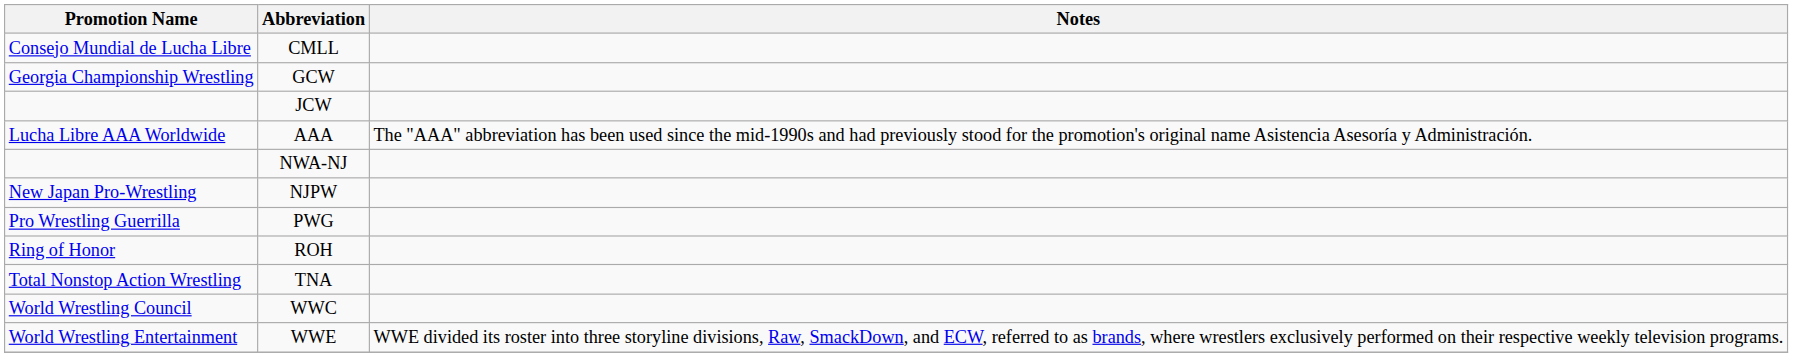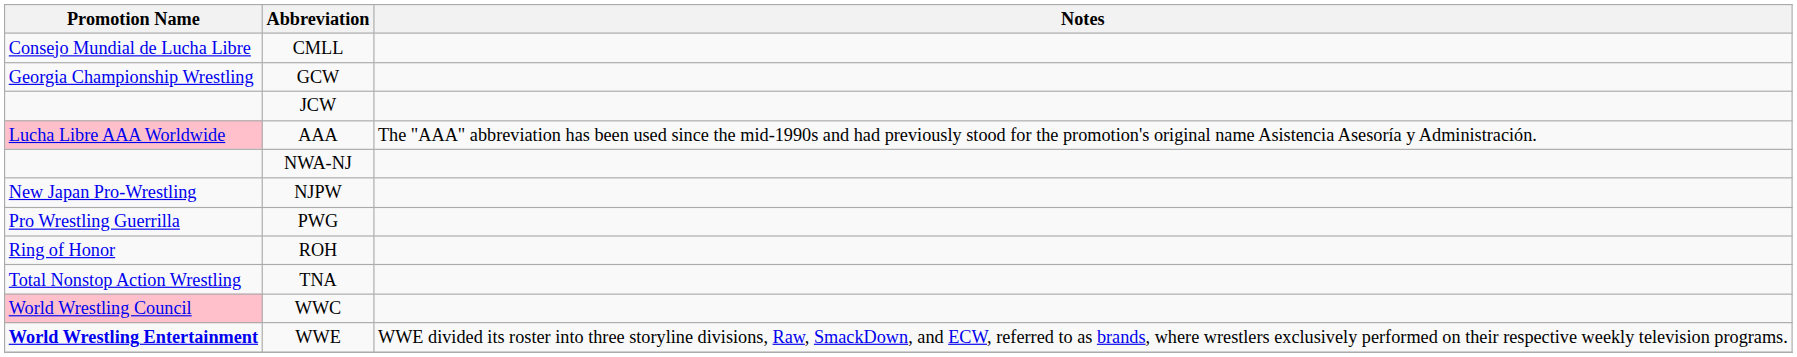AAA | Promotion Name: no background -> pink background
WWC | Promotion Name: no background -> pink background
WWE | Promotion Name: normal -> bold
